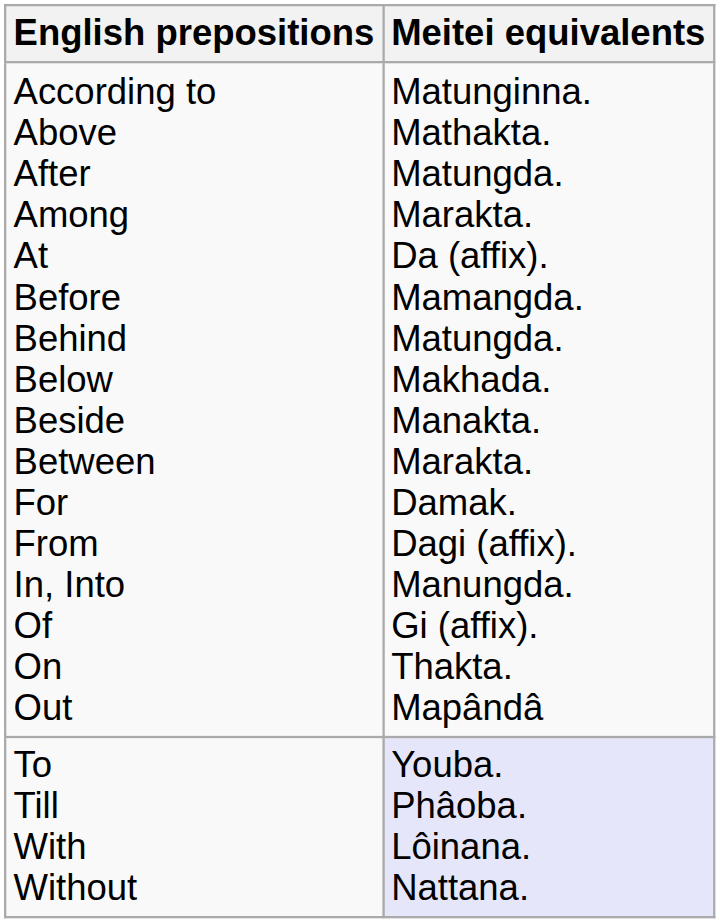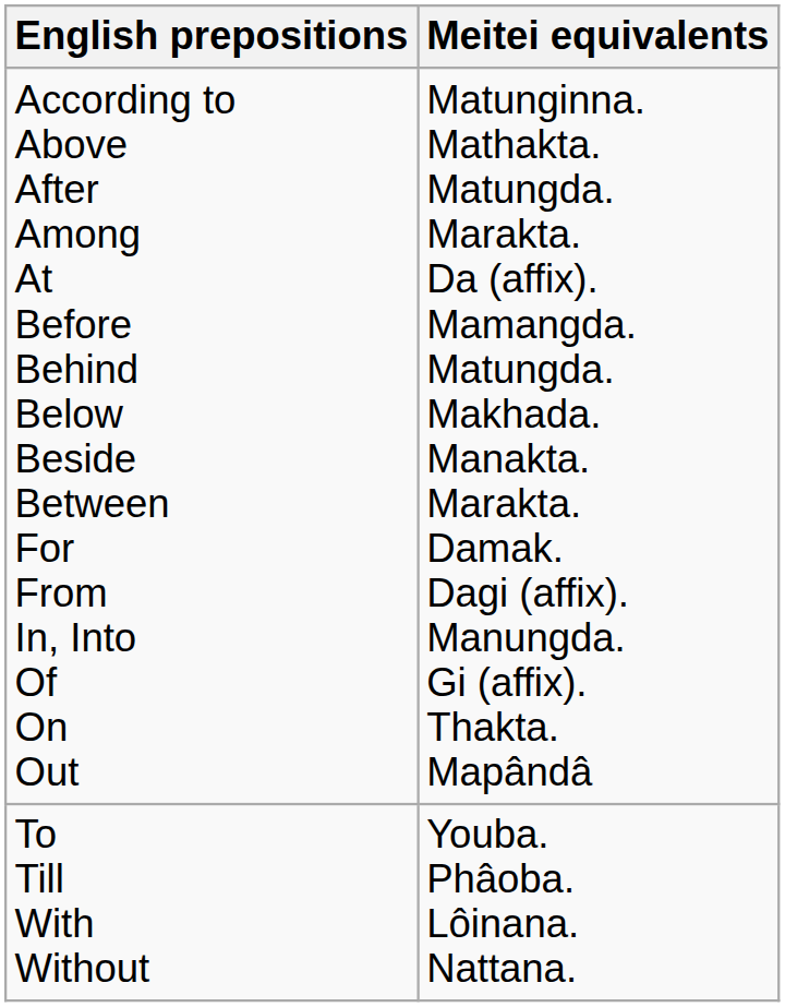To Till With Without | Meitei equivalents: lavender background -> no background
